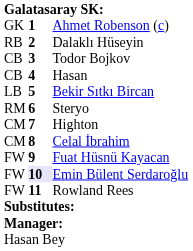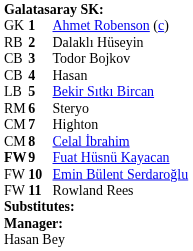Fuat Hüsnü Kayacan | column 1: normal -> bold
Emin Bülent Serdaroğlu | column 2: lavender background -> no background
